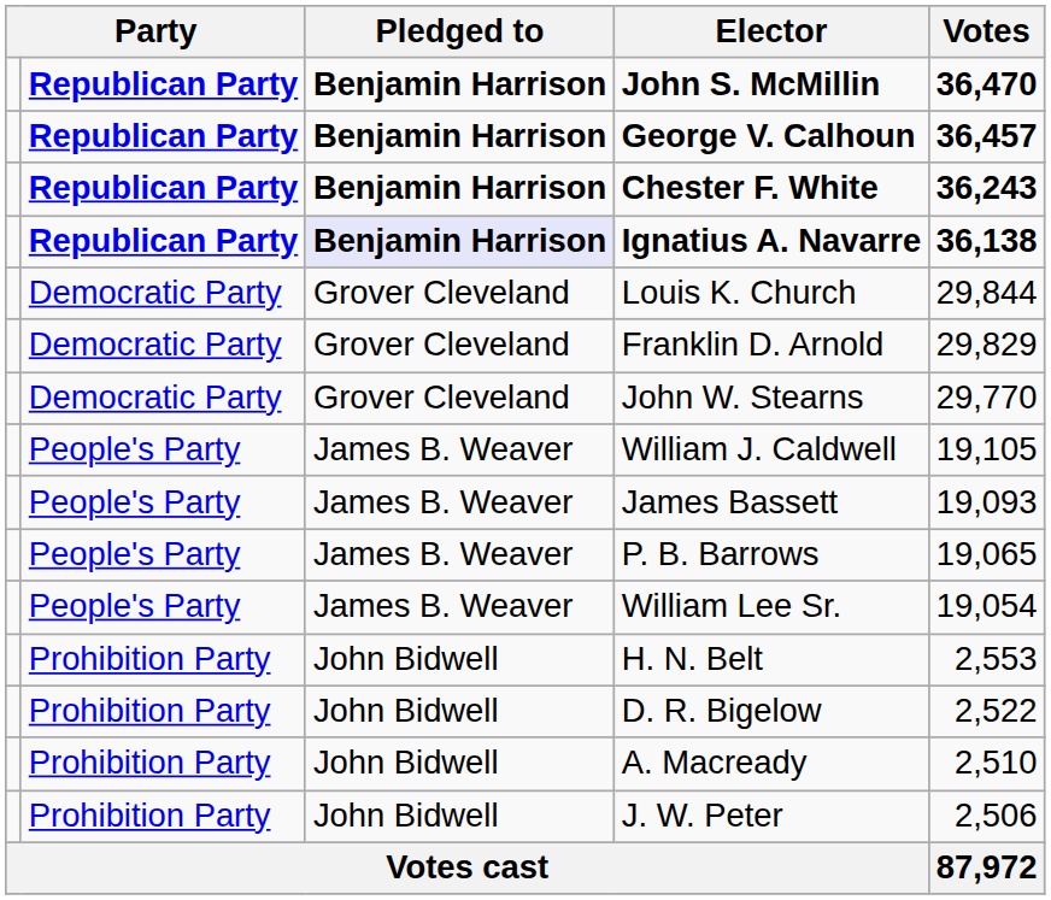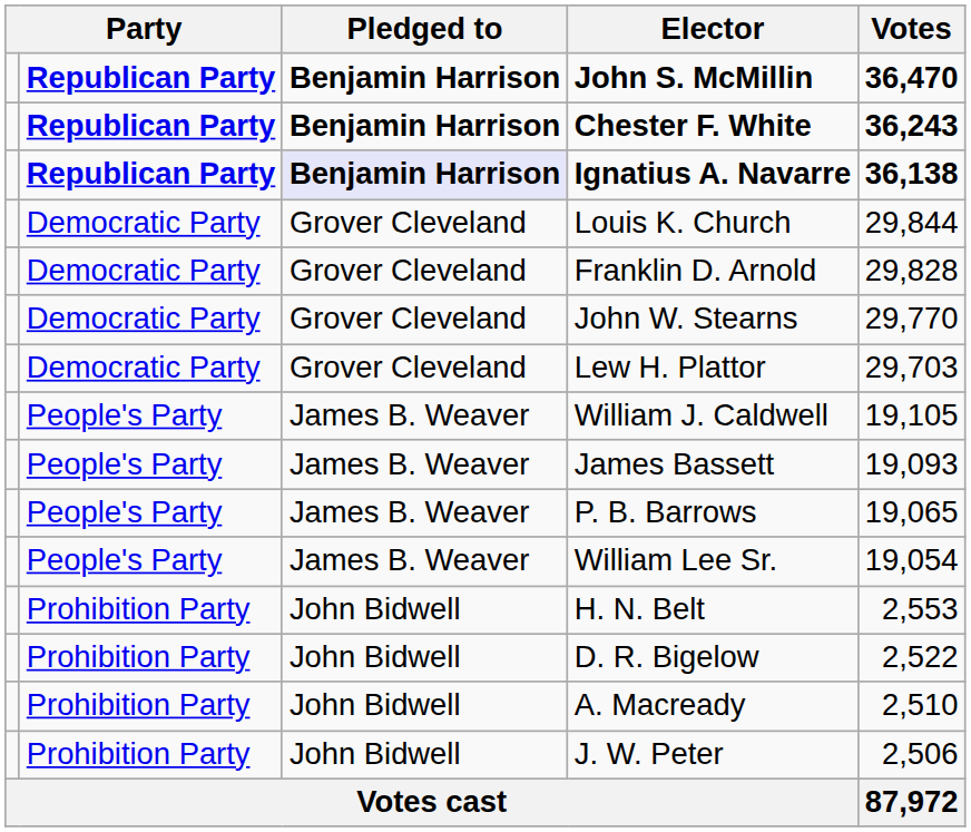- row: Republican Party | Benjamin Harrison | George V. Calhoun | 36,457
Franklin D. Arnold | Votes: 29,829 -> 29,828
+ row: Democratic Party | Grover Cleveland | Lew H. Plattor | 29,703
